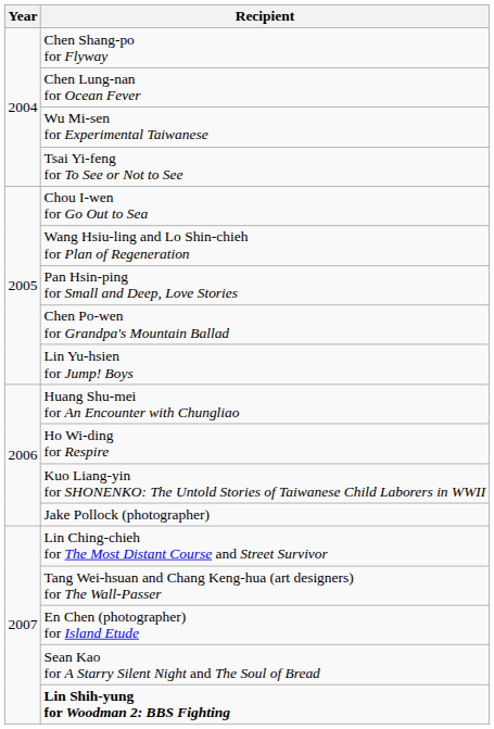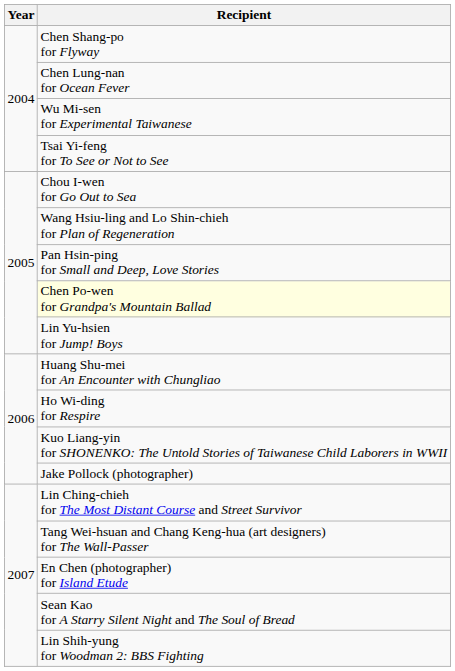Chen Po-wen for Grandpa's Mountain Ballad | Recipient: no background -> lightyellow background
Lin Shih-yung for Woodman 2: BBS Fighting | Recipient: bold -> normal
